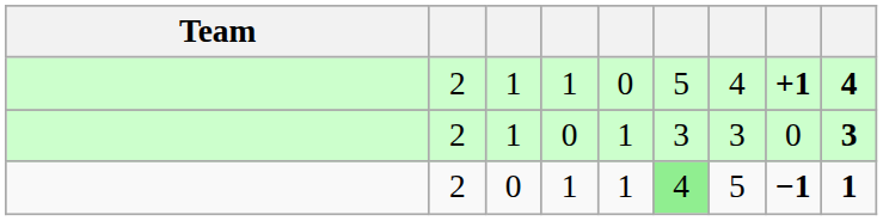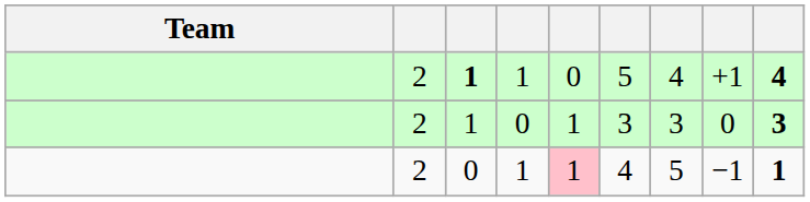row 2 | column 3: normal -> bold
row 2 | column 8: bold -> normal
row 4 | column 5: no background -> pink background
row 4 | column 6: lightgreen background -> no background
row 4 | column 8: bold -> normal
